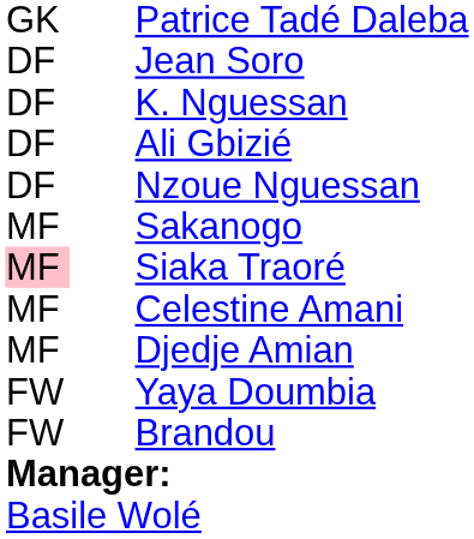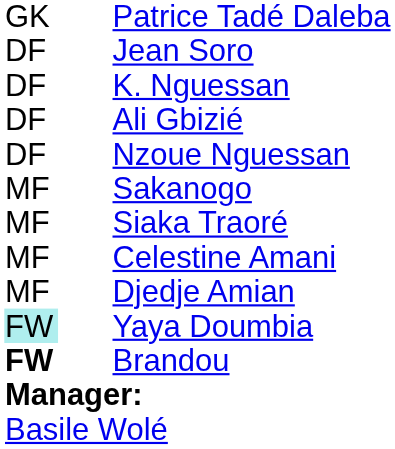Siaka Traoré | column 1: pink background -> no background
Yaya Doumbia | column 1: no background -> paleturquoise background
Brandou | column 1: normal -> bold
